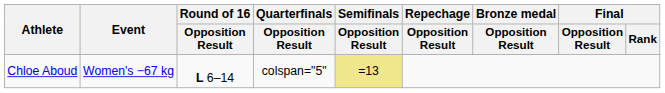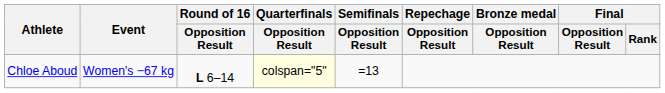Chloe Aboud | Quarterfinals / Opposition Result: no background -> lightyellow background
Chloe Aboud | Semifinals / Opposition Result: khaki background -> no background
